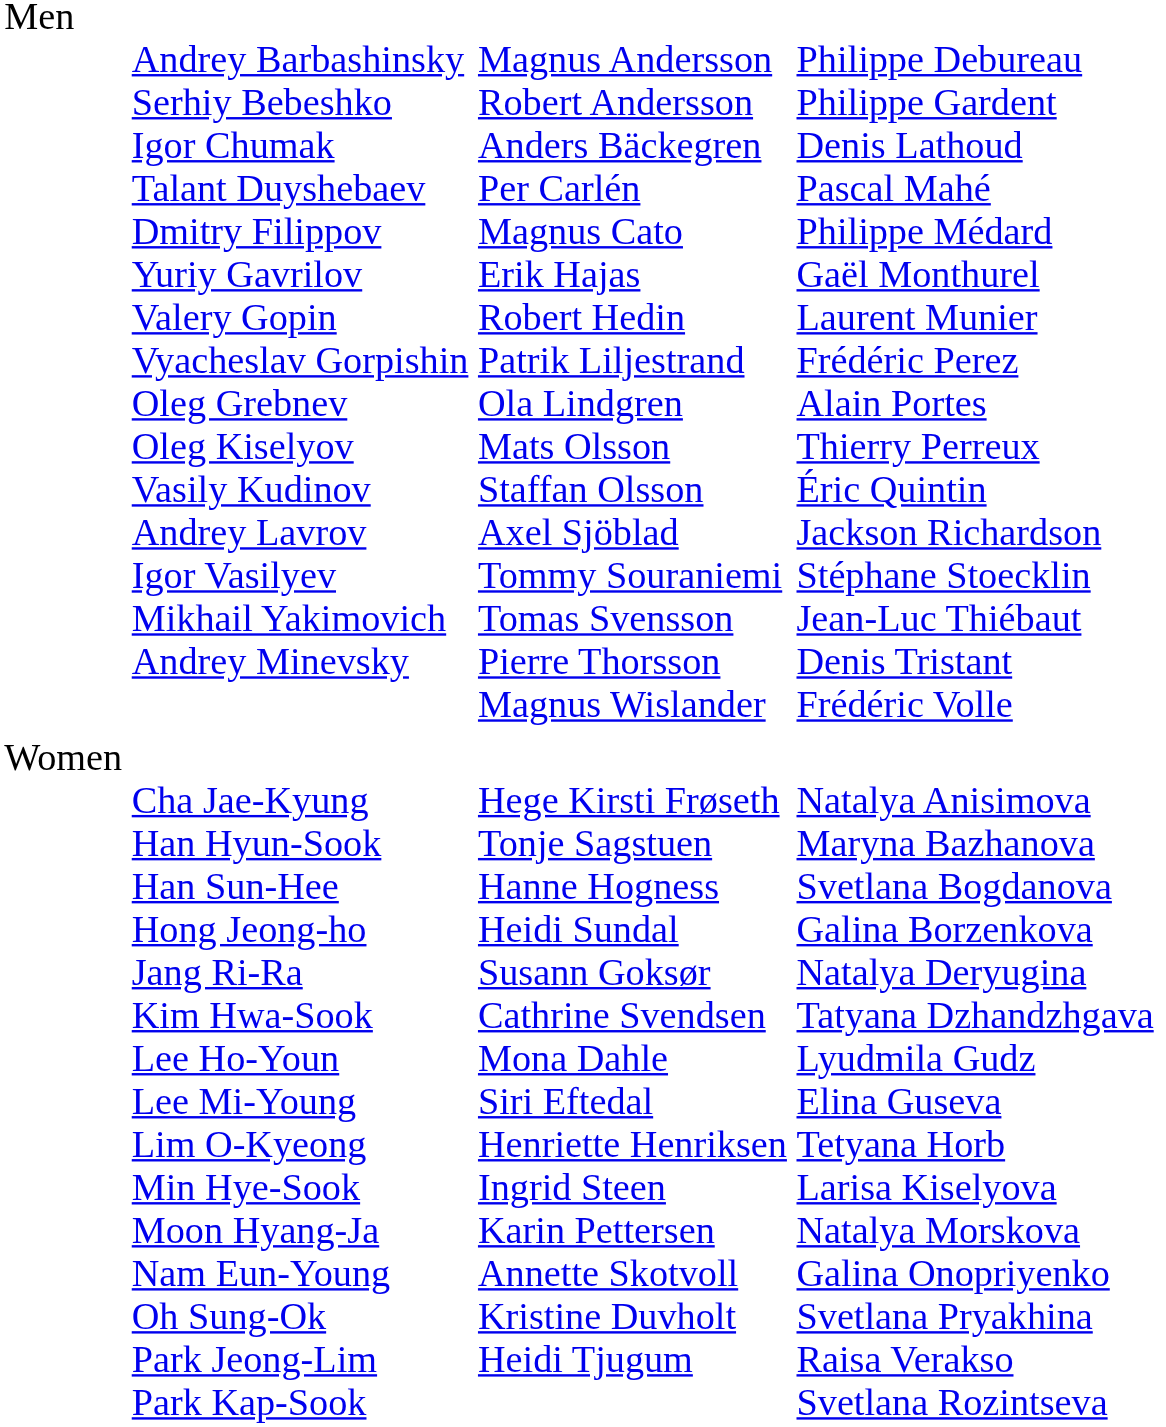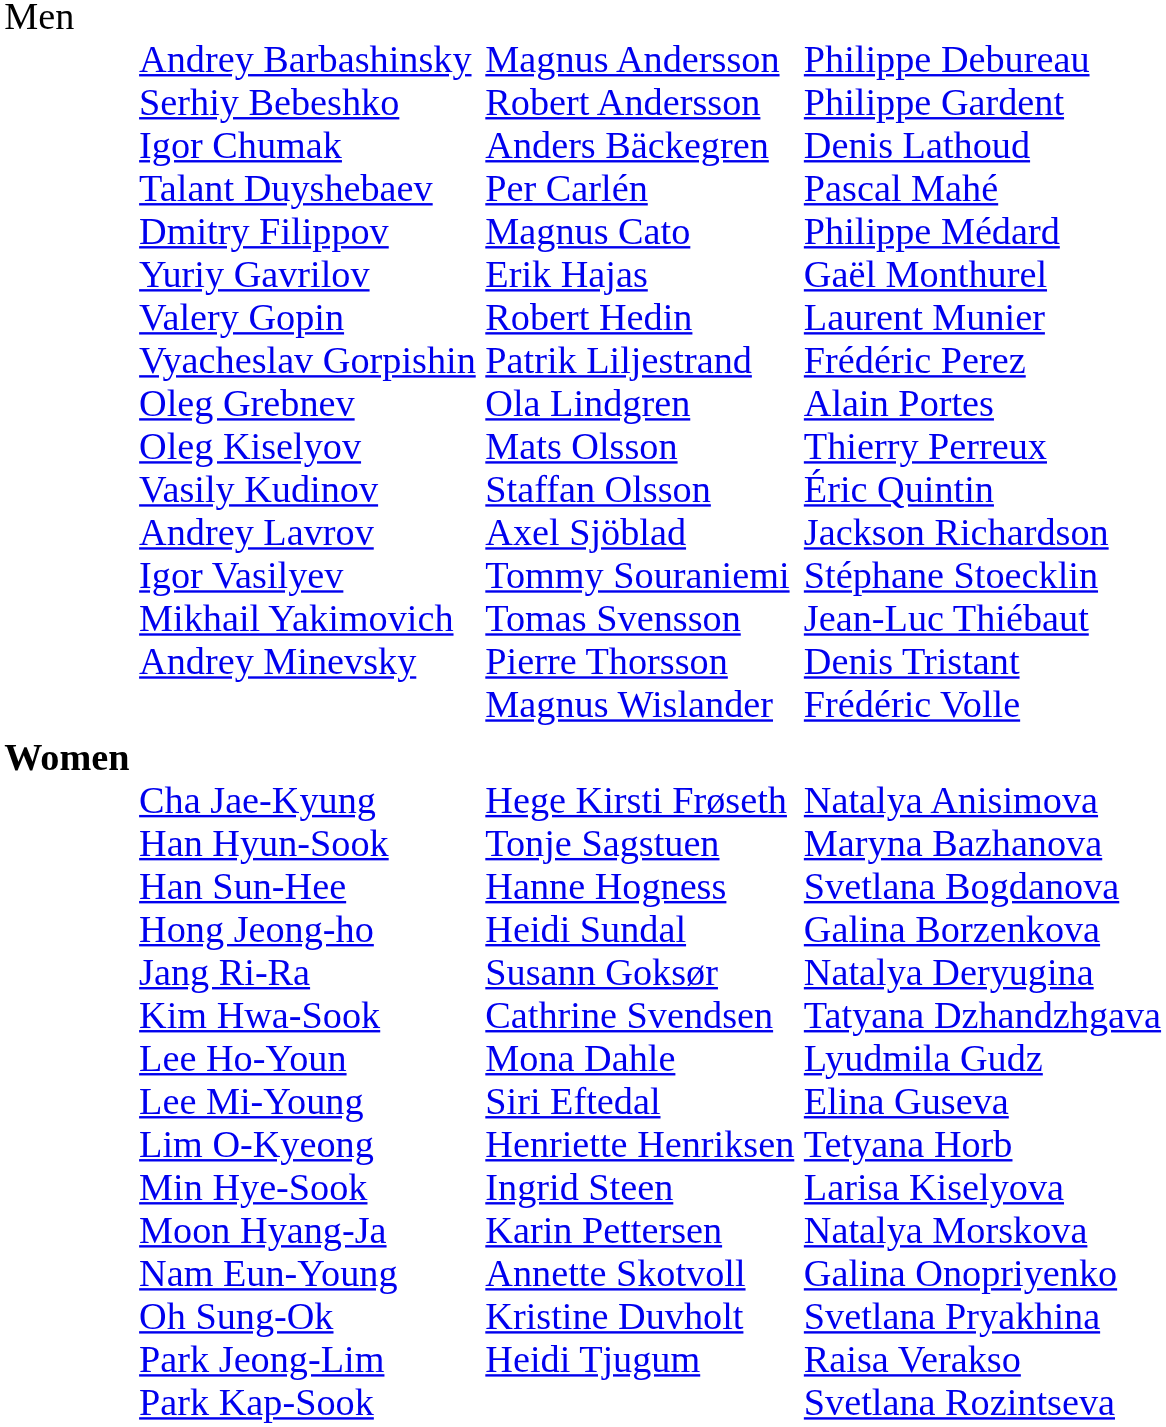Women | column 1: normal -> bold
